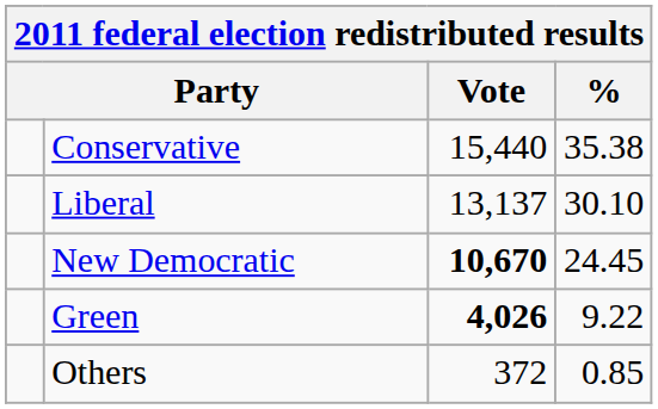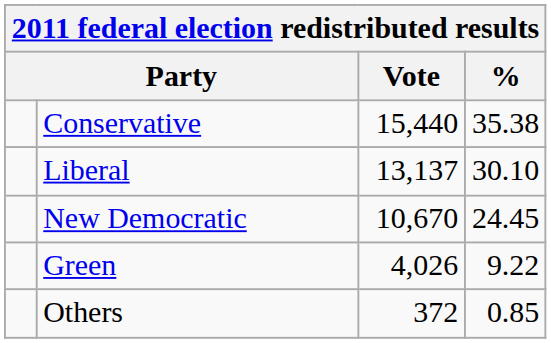New Democratic | Vote: bold -> normal
Green | Vote: bold -> normal
